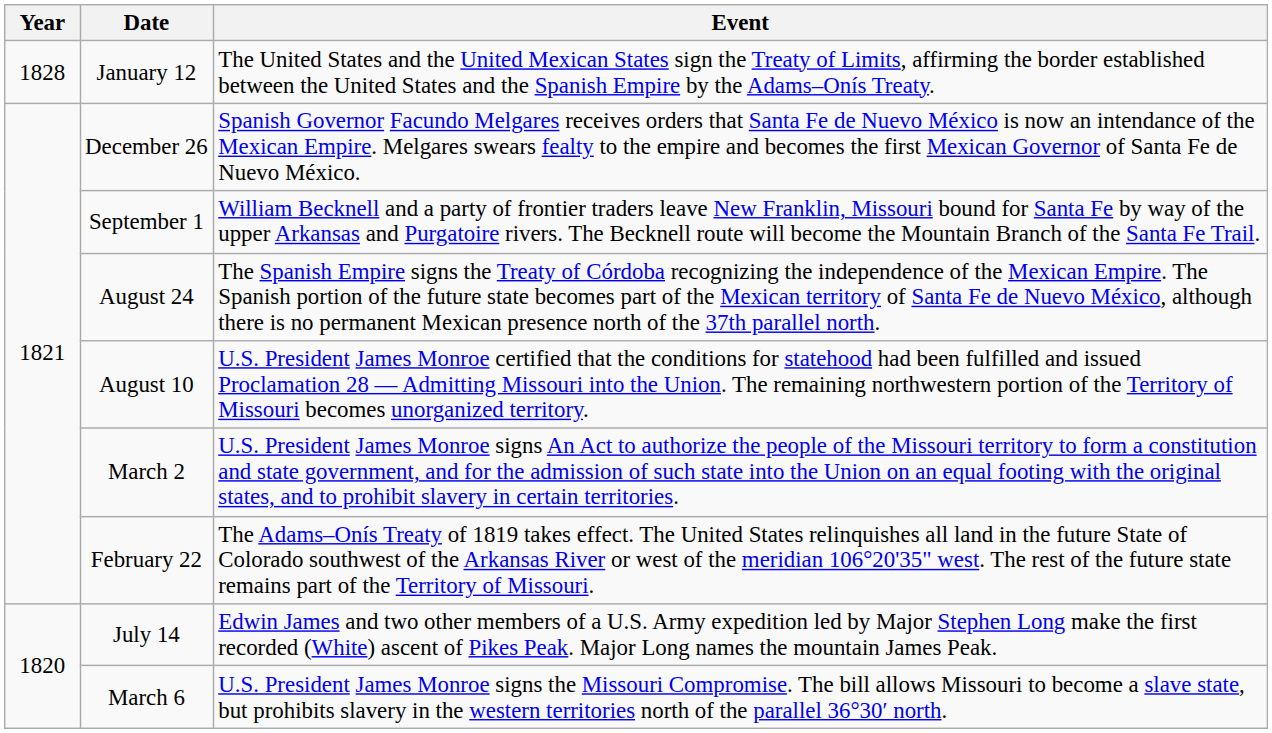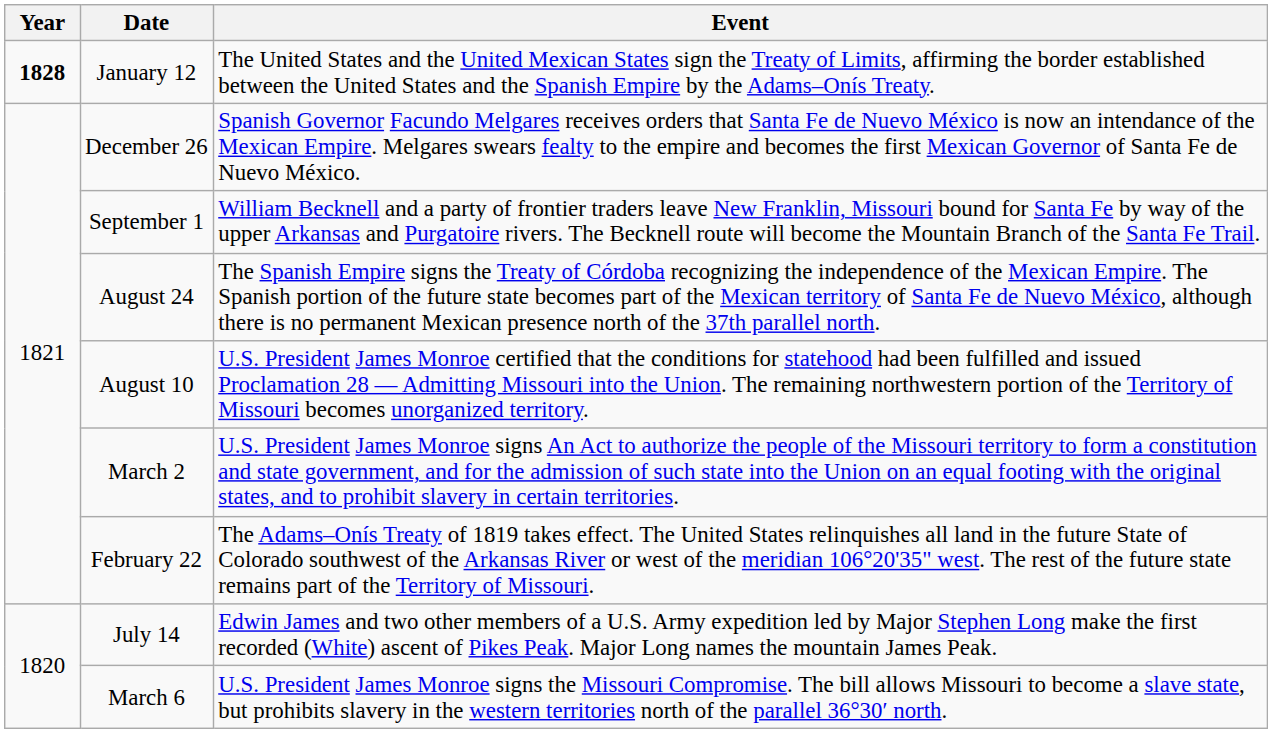January 12 | Year: normal -> bold
